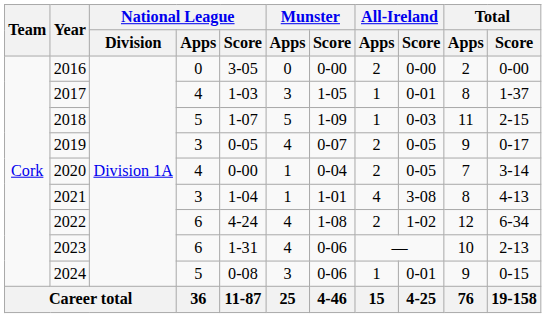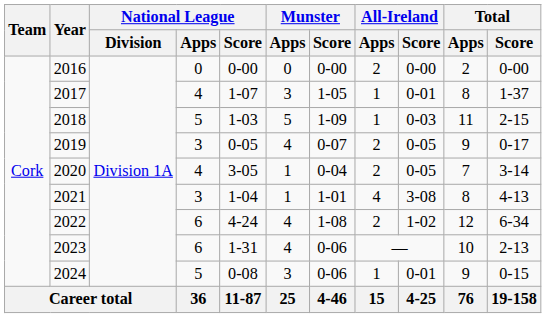2016 | National League / Score: 3-05 -> 0-00
2017 | National League / Score: 1-03 -> 1-07
2018 | National League / Score: 1-07 -> 1-03
2020 | National League / Score: 0-00 -> 3-05
